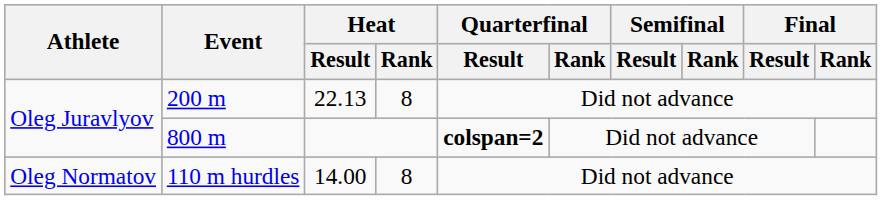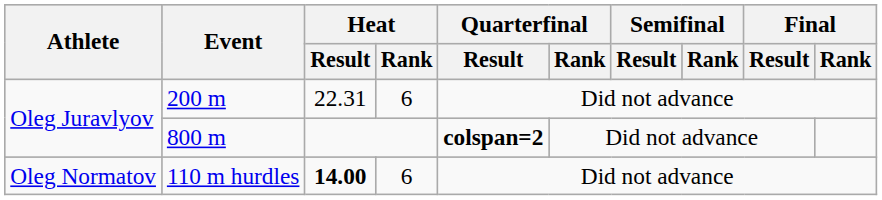200 m | Heat / Result: 22.13 -> 22.31
200 m | Heat / Rank: 8 -> 6
110 m hurdles | Heat / Result: normal -> bold
110 m hurdles | Heat / Rank: 8 -> 6
